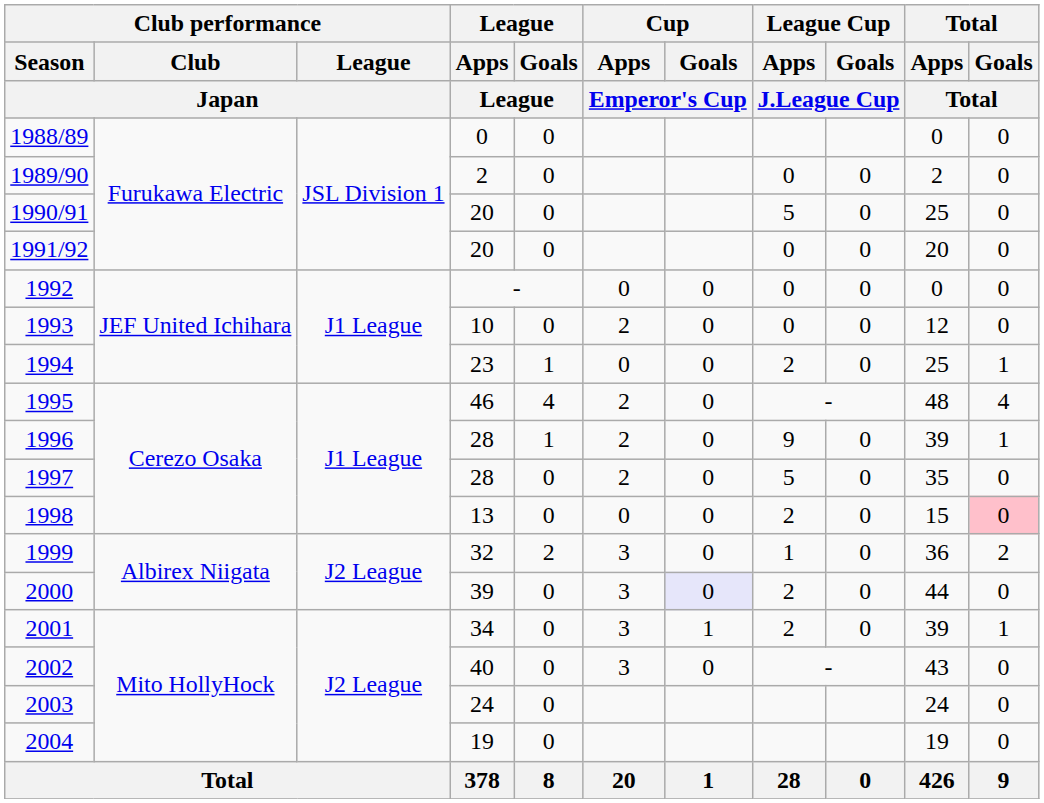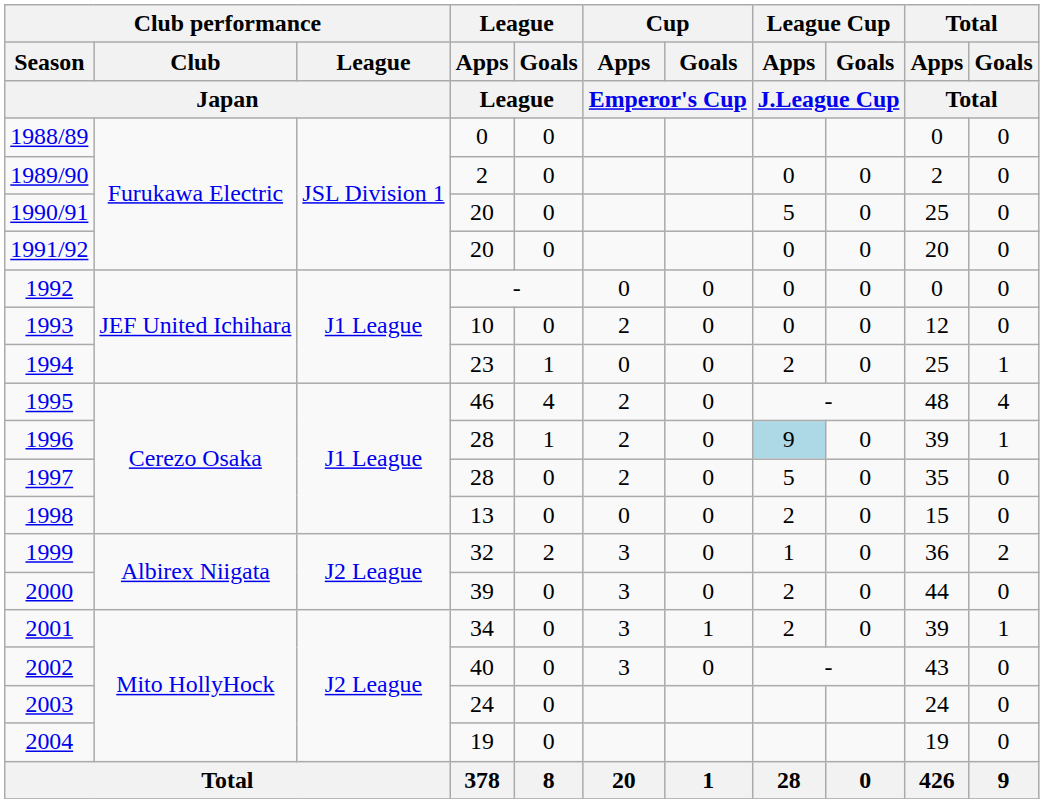1996 | League Cup / Apps / J.League Cup: no background -> lightblue background
1998 | Total / Goals / Total: pink background -> no background
2000 | Cup / Goals / Emperor's Cup: lavender background -> no background
